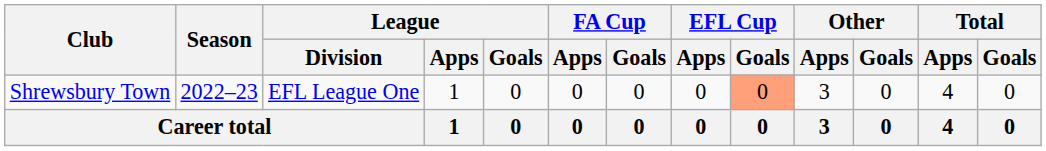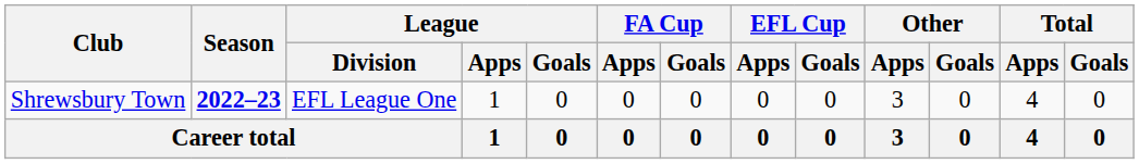Shrewsbury Town | Season: normal -> bold
Shrewsbury Town | EFL Cup / Goals: lightsalmon background -> no background
